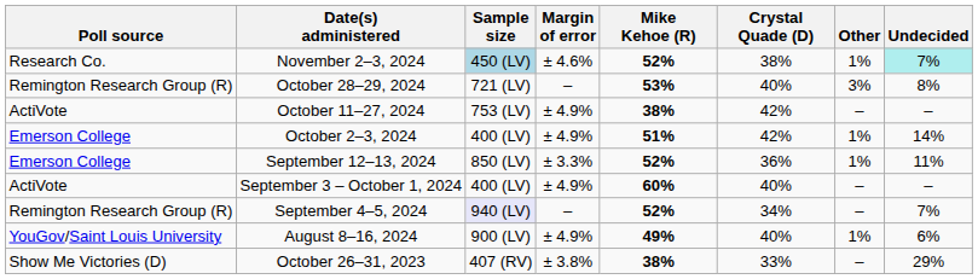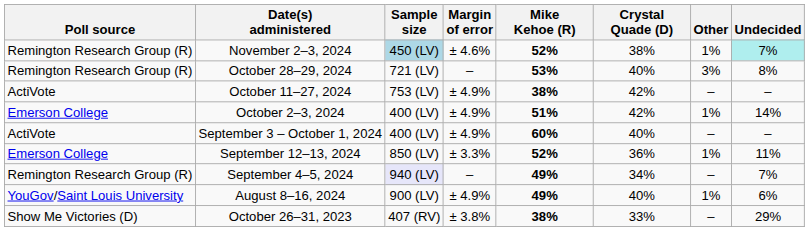November 2–3, 2024 | Poll source: Research Co. -> Remington Research Group (R)
rows swapped: September 3 – October 1, 2024 <-> September 12–13, 2024
September 4–5, 2024 | Mike Kehoe (R): 52% -> 49%
